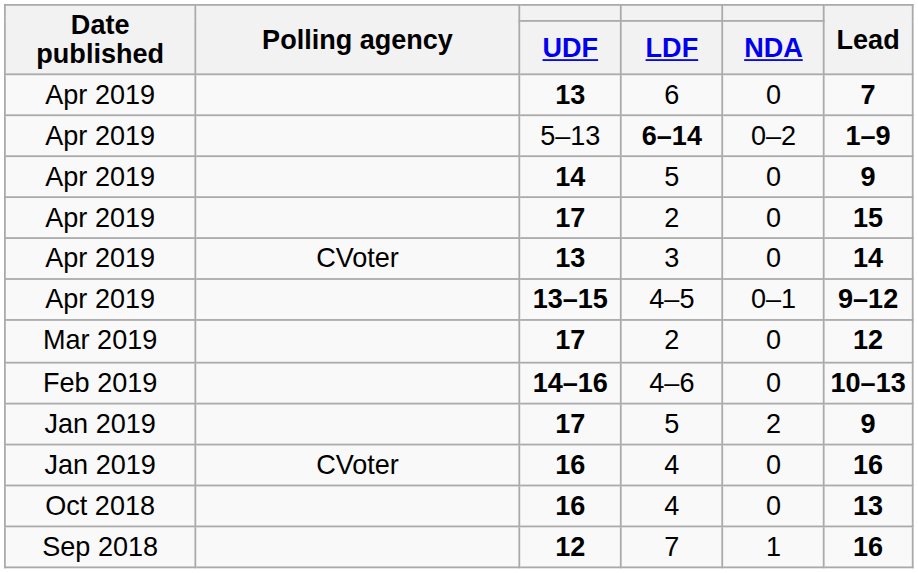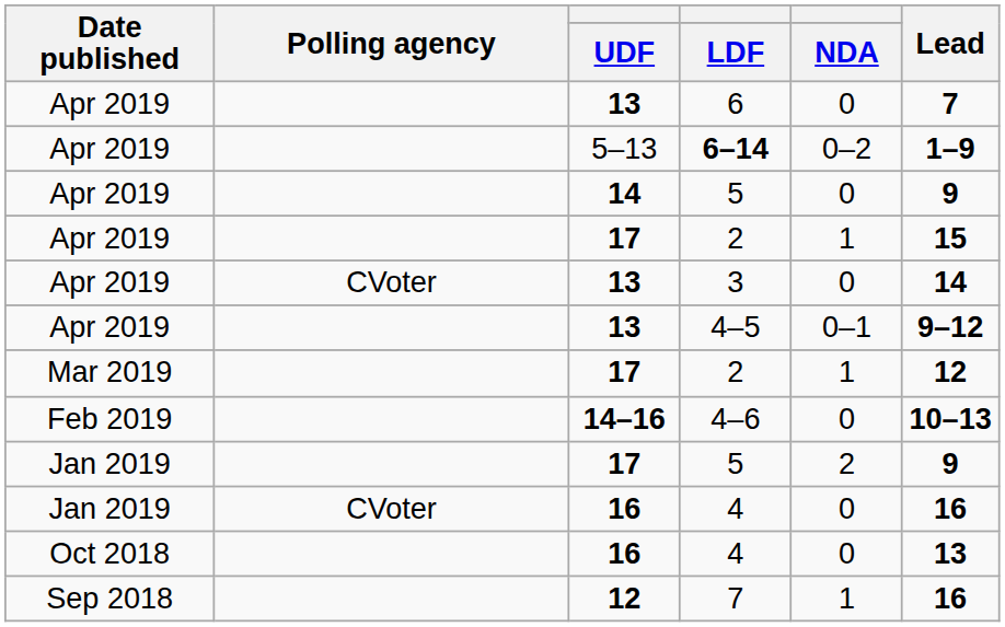Apr 2019 / 2 | NDA: 0 -> 1
4–5 | UDF: 13–15 -> 13
Mar 2019 / 2 | NDA: 0 -> 1
